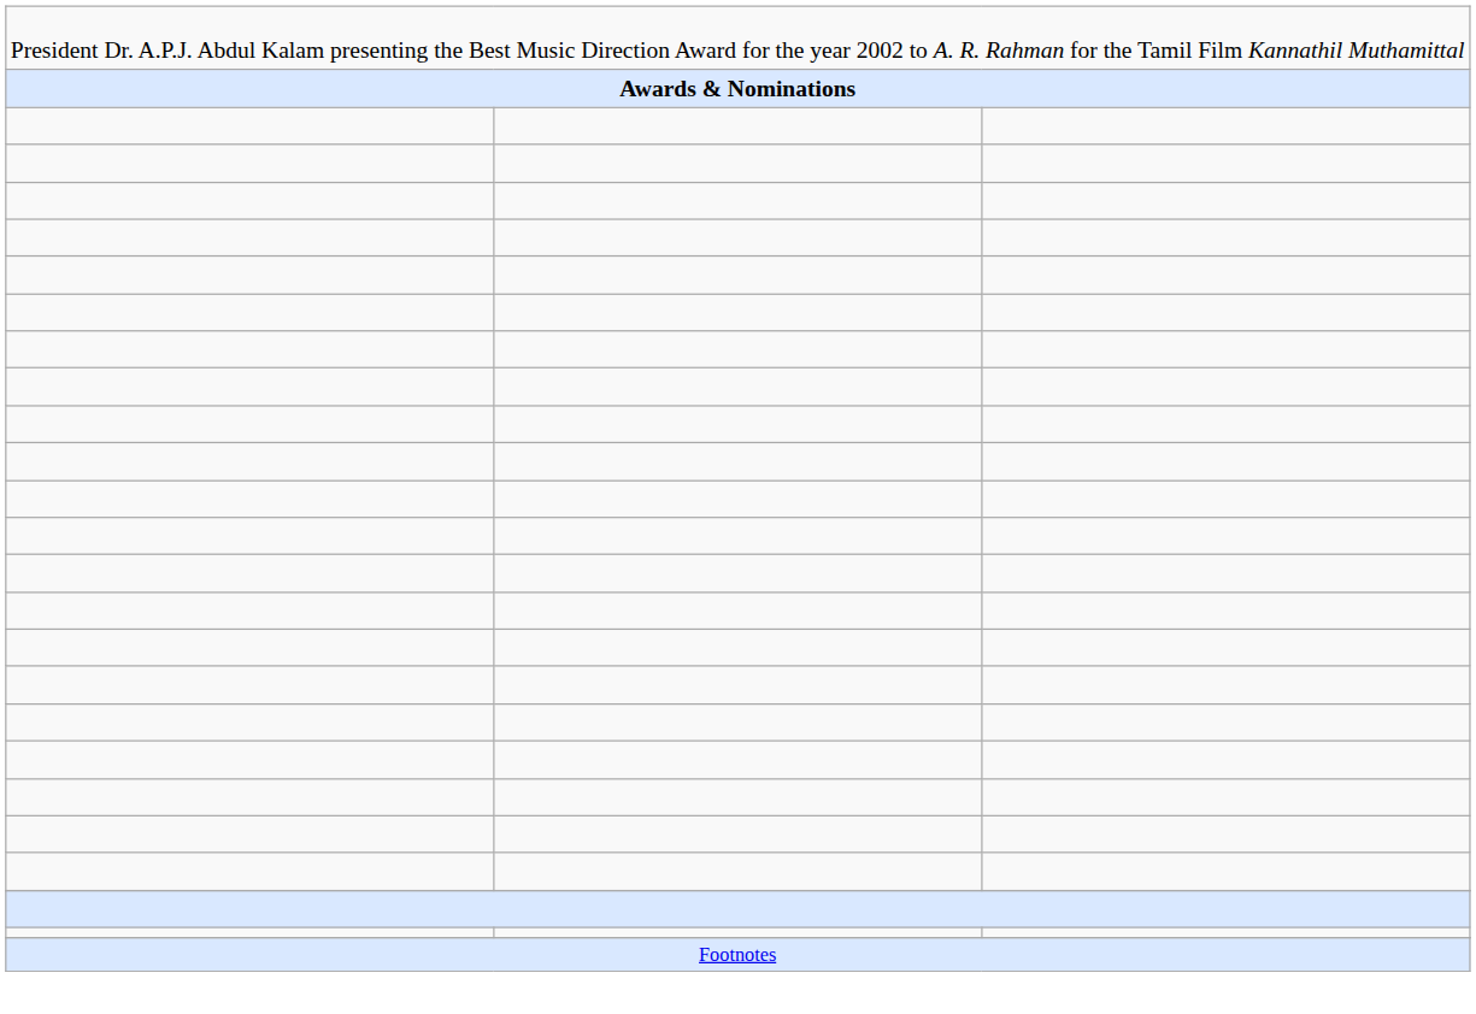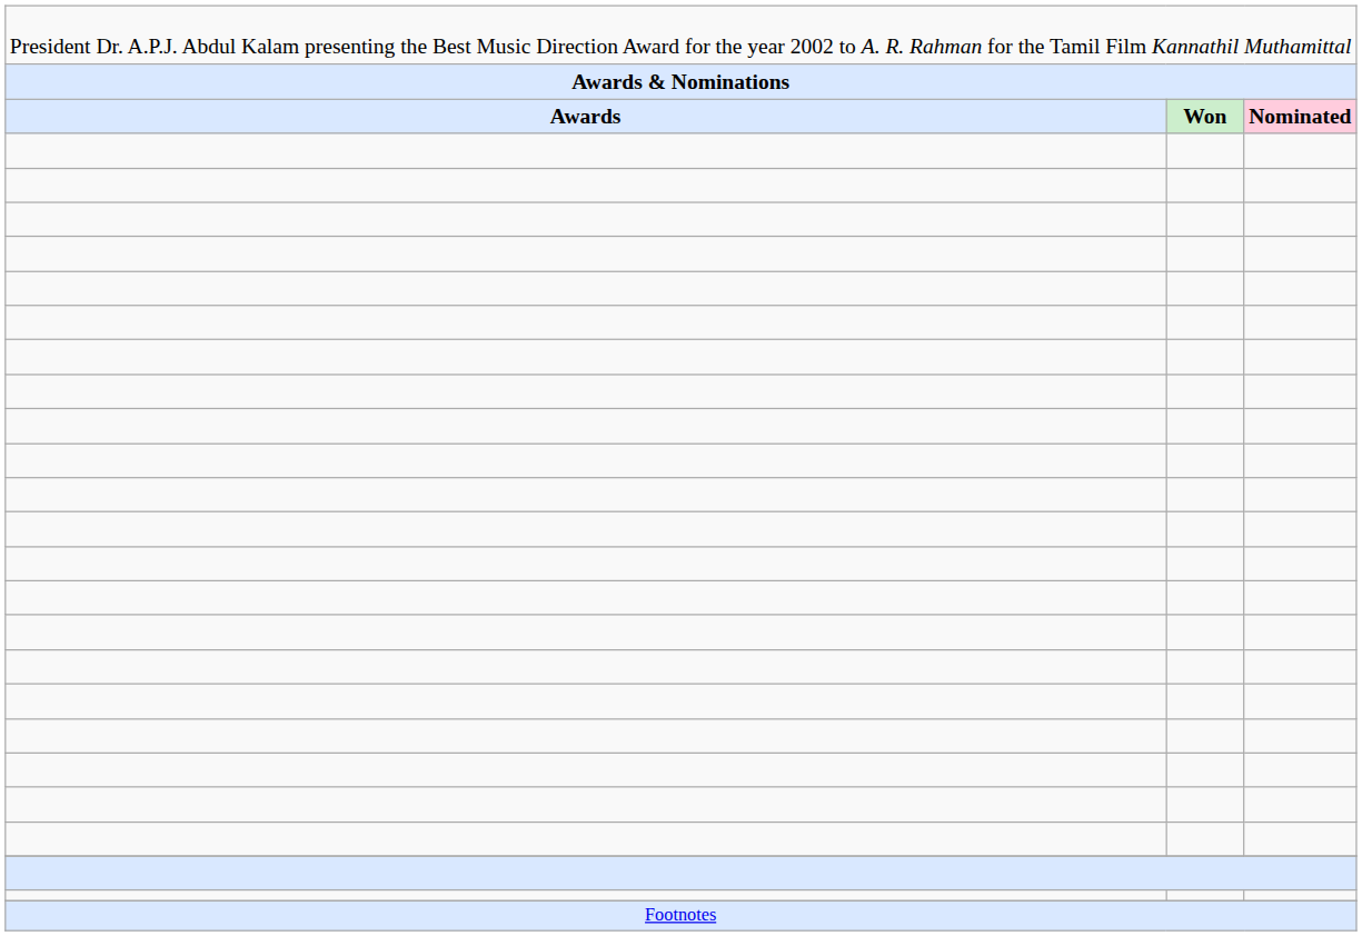+ row: Awards | Won | Nominated
